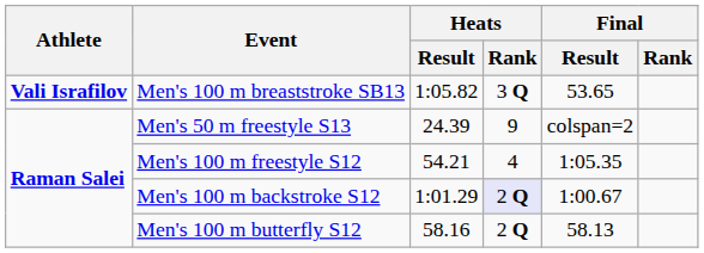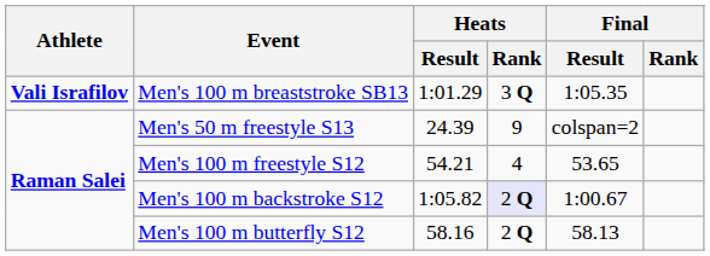Men's 100 m breaststroke SB13 | Heats / Result: 1:05.82 -> 1:01.29
Men's 100 m breaststroke SB13 | Final / Result: 53.65 -> 1:05.35
Men's 100 m freestyle S12 | Final / Result: 1:05.35 -> 53.65
Men's 100 m backstroke S12 | Heats / Result: 1:01.29 -> 1:05.82
